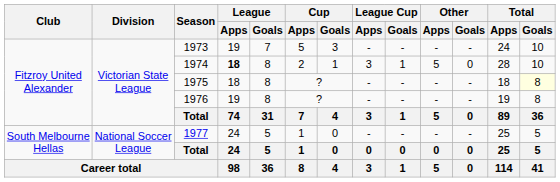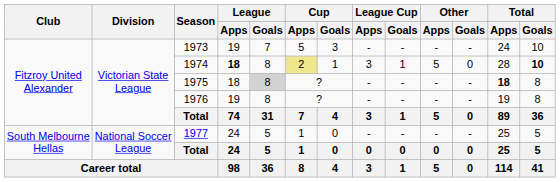1974 | Cup / Apps: no background -> khaki background
1974 | Total / Goals: normal -> bold
1975 | League / Goals: no background -> lightgrey background
1975 | Total / Apps: normal -> bold
1975 | Total / Goals: lightyellow background -> no background
